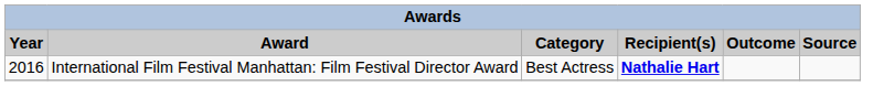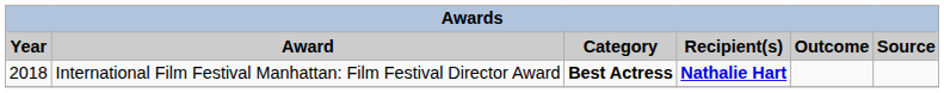row 3 | Year: 2016 -> 2018
row 3 | Category: normal -> bold
